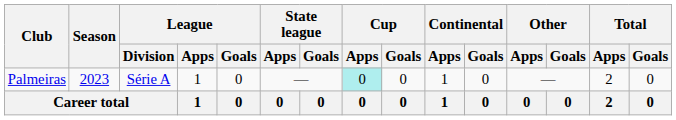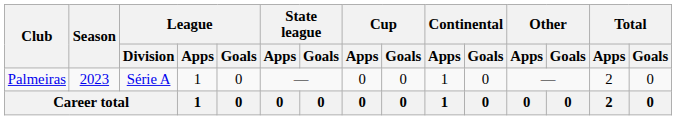Palmeiras | Cup / Apps: paleturquoise background -> no background
